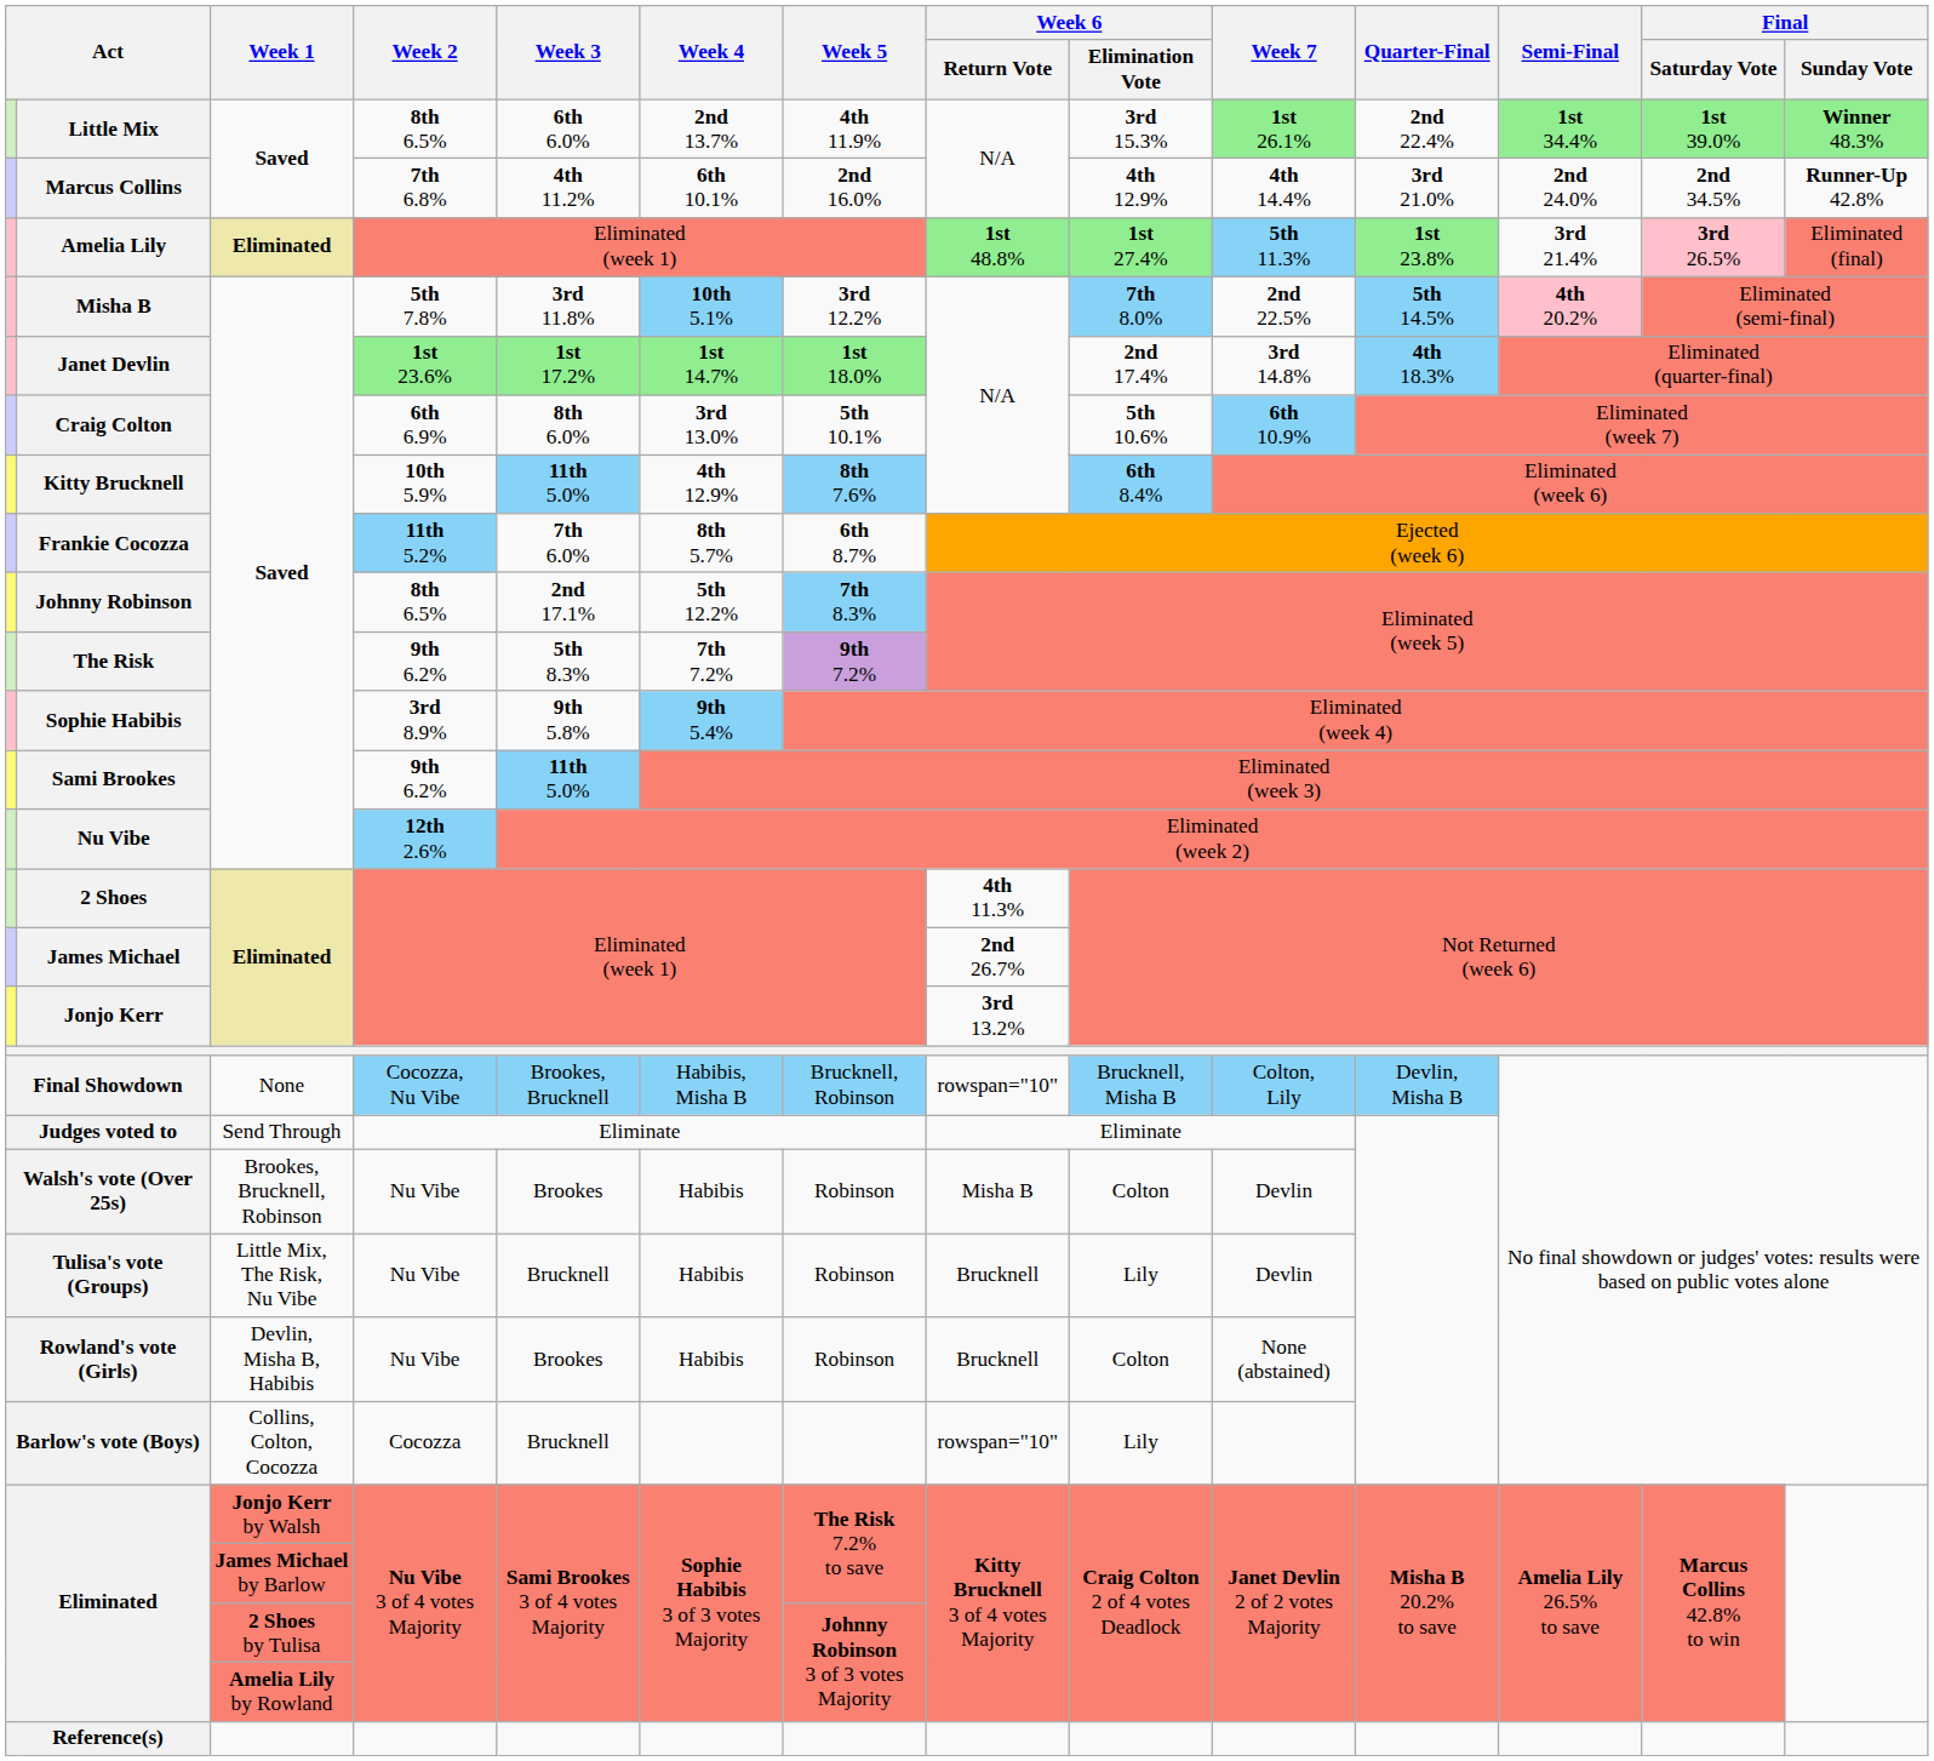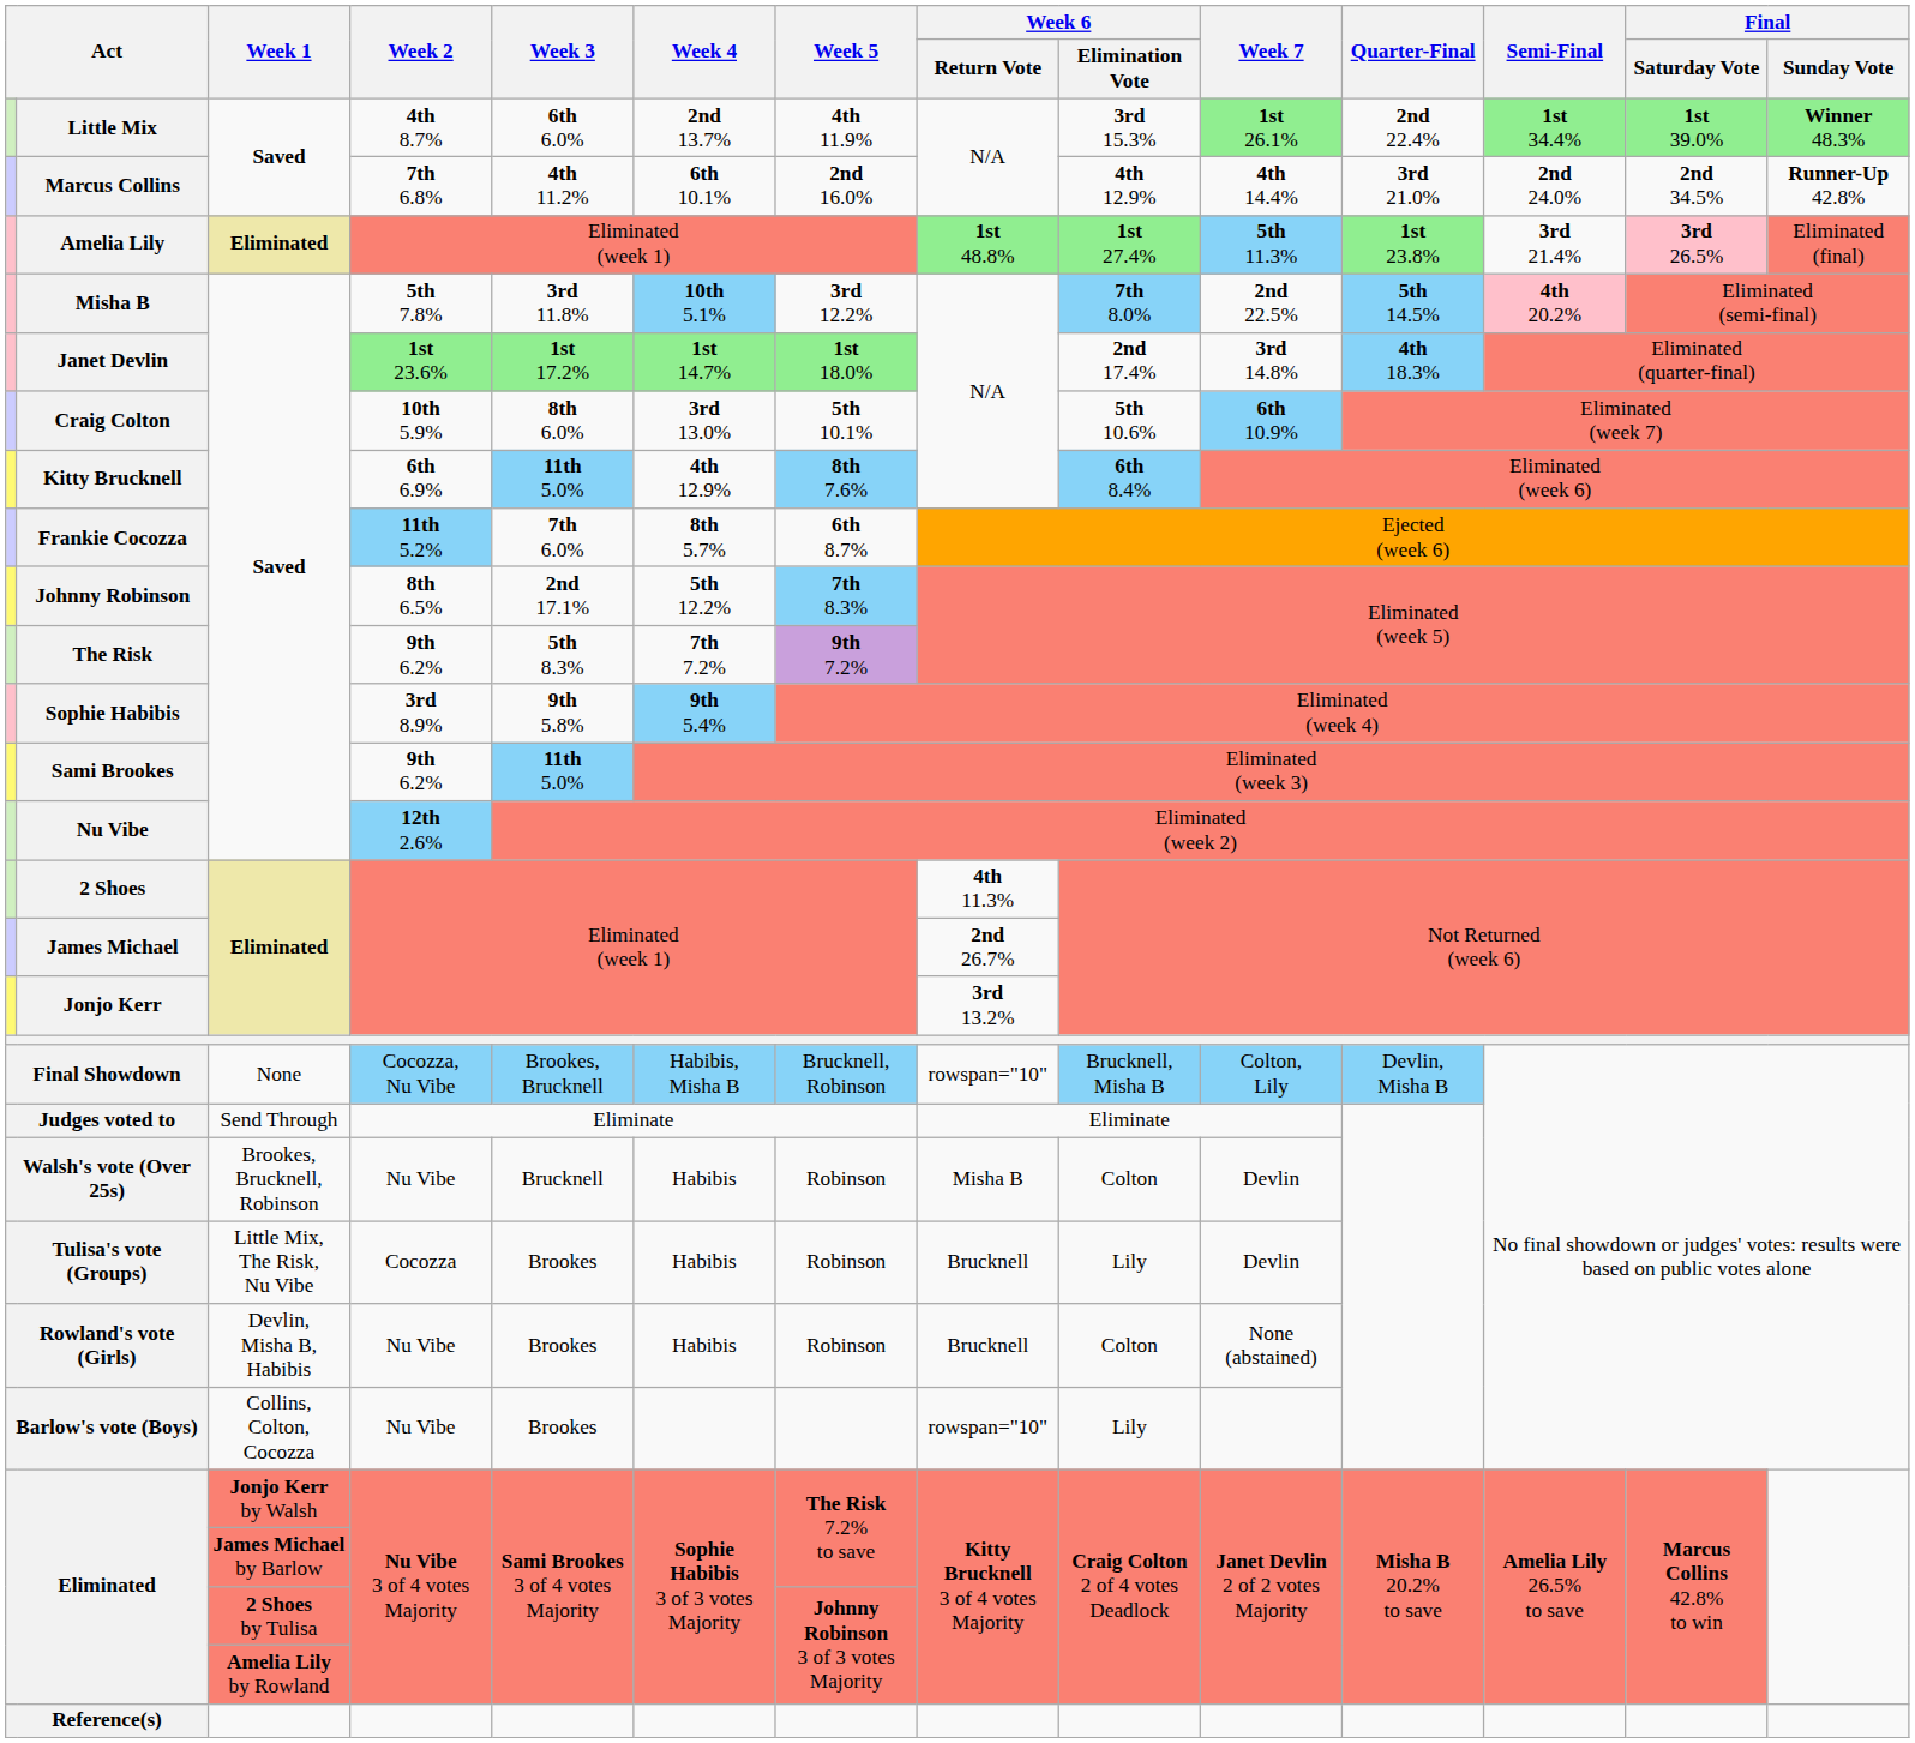Little Mix | Week 2: 8th 6.5% -> 4th 8.7%
Craig Colton | Week 2: 6th 6.9% -> 10th 5.9%
Kitty Brucknell | Week 2: 10th 5.9% -> 6th 6.9%
Walsh's vote (Over 25s) | Week 3: Brookes -> Brucknell
Tulisa's vote (Groups) | Week 2: Nu Vibe -> Cocozza
Tulisa's vote (Groups) | Week 3: Brucknell -> Brookes
Barlow's vote (Boys) | Week 2: Cocozza -> Nu Vibe
Barlow's vote (Boys) | Week 3: Brucknell -> Brookes
